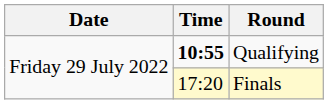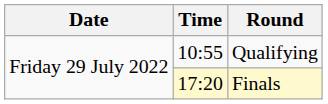Qualifying | Time: bold -> normal
